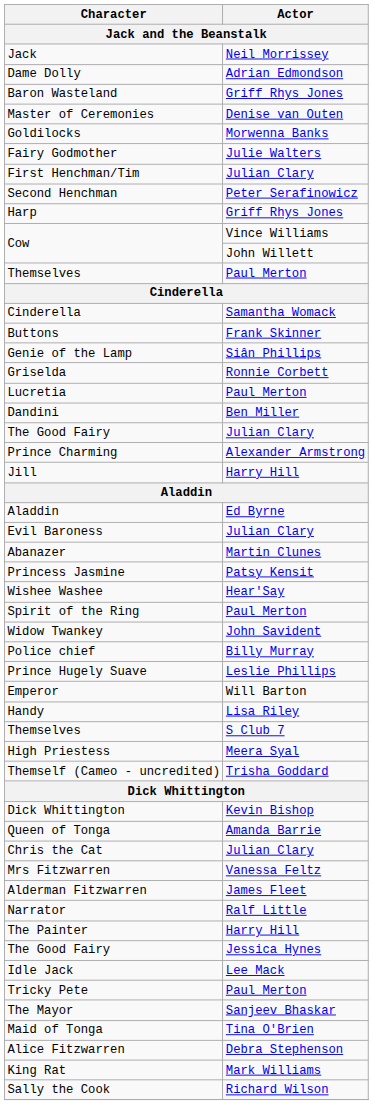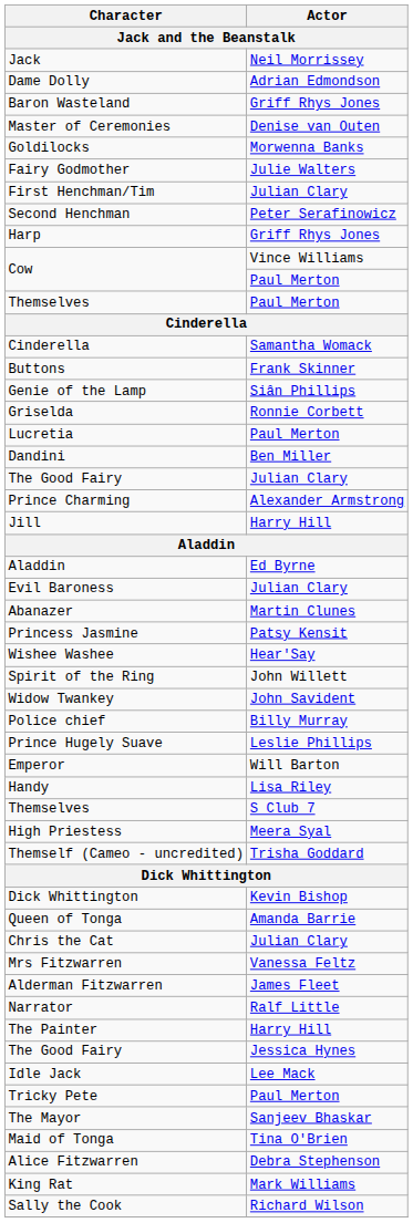row 13 | Actor: John Willett -> Paul Merton
row 31 | Actor: Paul Merton -> John Willett
